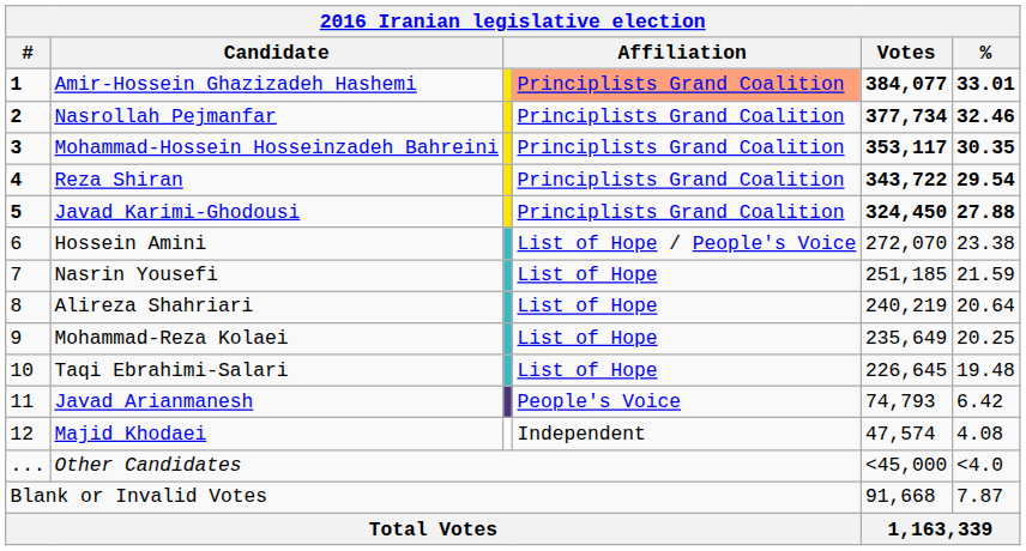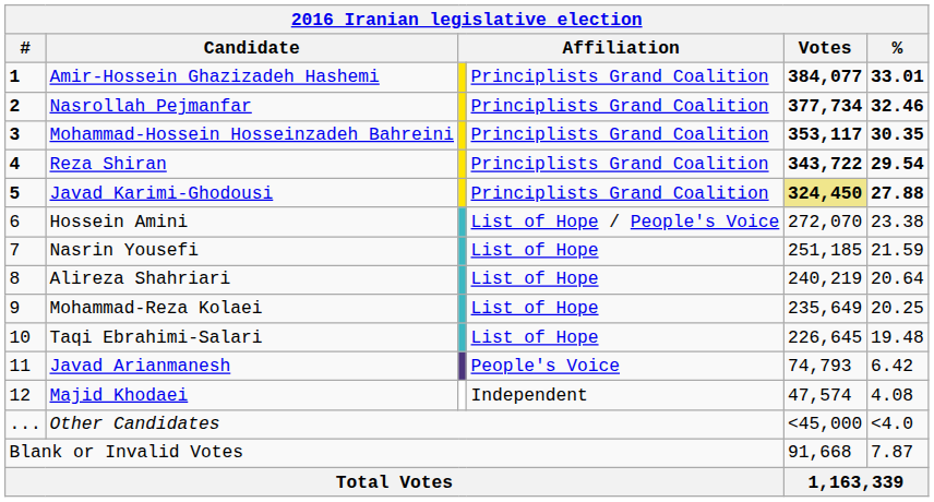Amir-Hossein Ghazizadeh Hashemi | column 4: lightsalmon background -> no background
Javad Karimi-Ghodousi | Votes: no background -> khaki background
